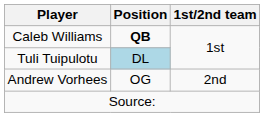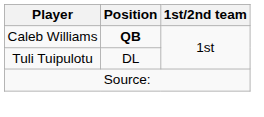Tuli Tuipulotu | Position: lightblue background -> no background
- row: Andrew Vorhees | OG | 2nd
